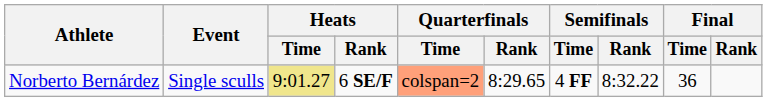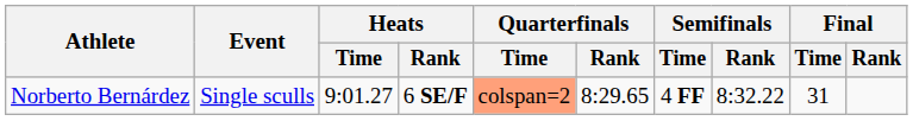Norberto Bernárdez | Heats / Time: khaki background -> no background
Norberto Bernárdez | Final / Time: 36 -> 31
